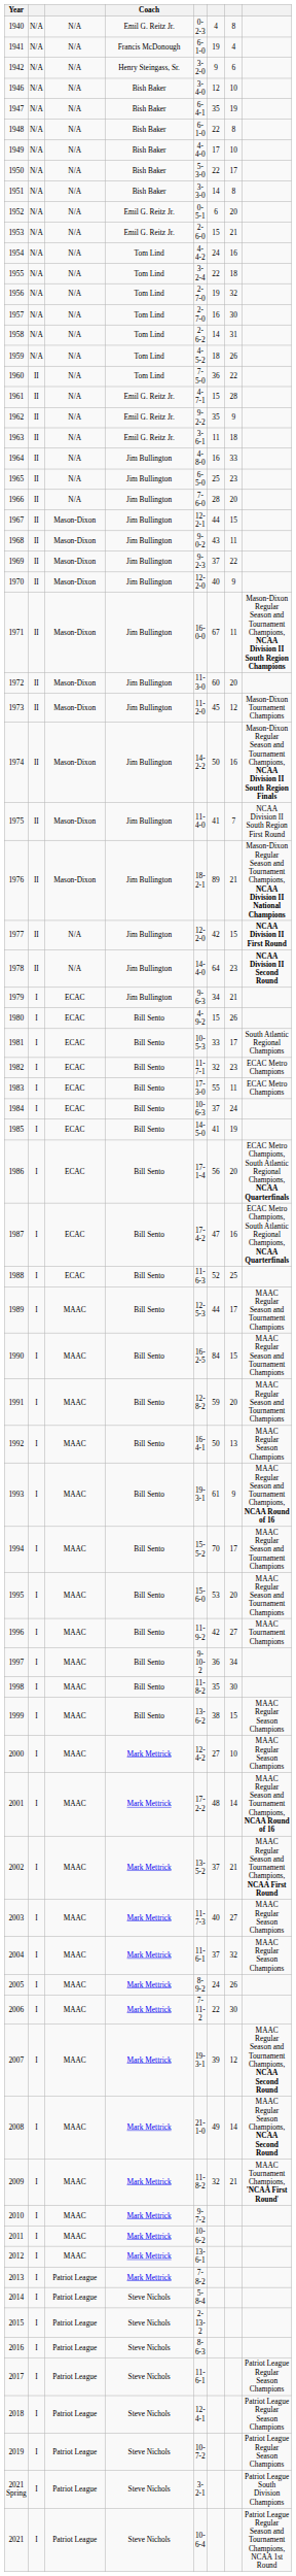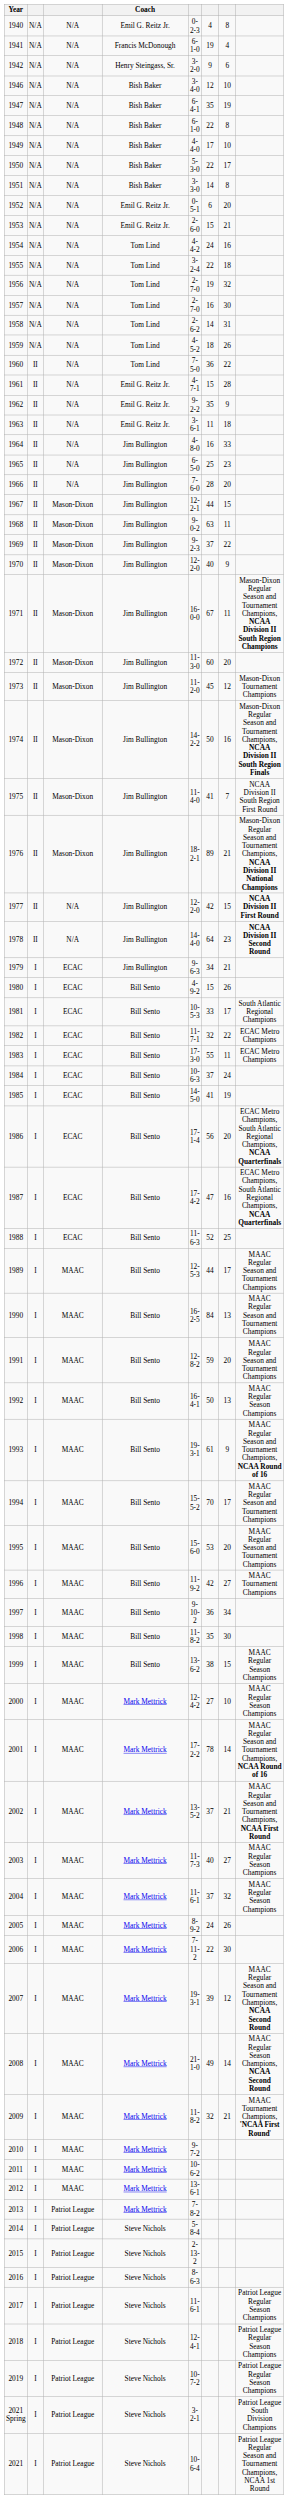1968 | column 6: 43 -> 63
1982 | column 7: 23 -> 22
1990 | column 7: 15 -> 13
2001 | column 6: 48 -> 78
